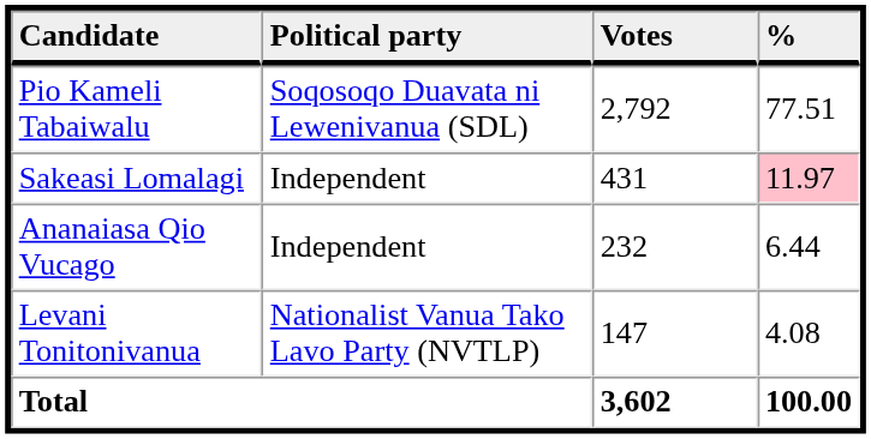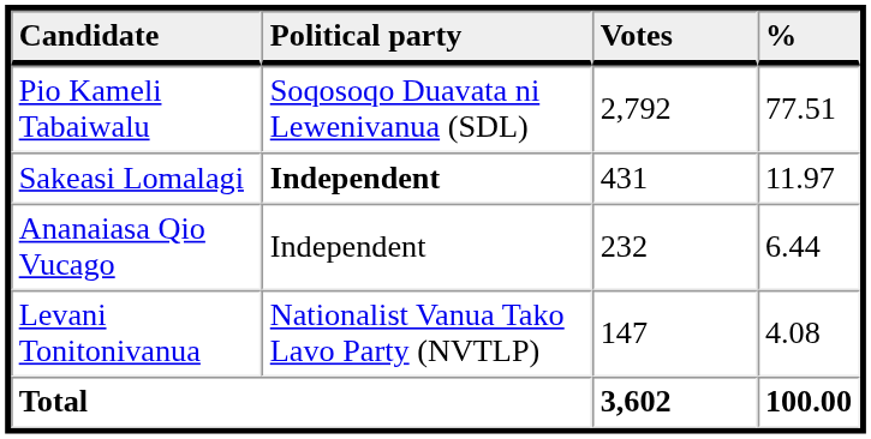Sakeasi Lomalagi | Political party: normal -> bold
Sakeasi Lomalagi | %: pink background -> no background
